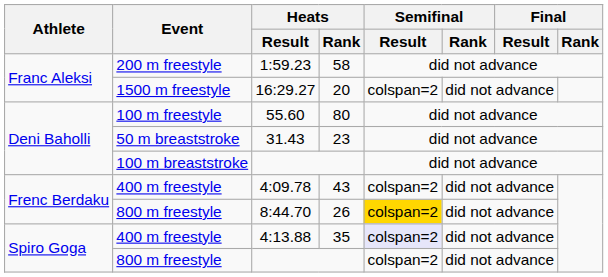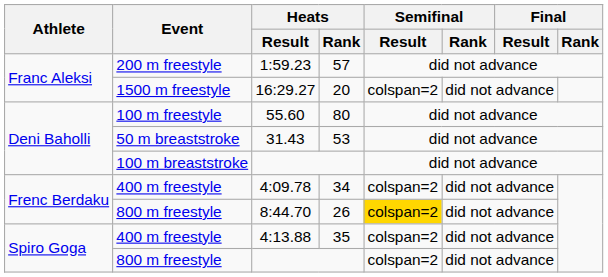1:59.23 | Heats / Rank: 58 -> 57
31.43 | Heats / Rank: 23 -> 53
4:09.78 | Heats / Rank: 43 -> 34
4:13.88 | Semifinal / Result: lavender background -> no background
